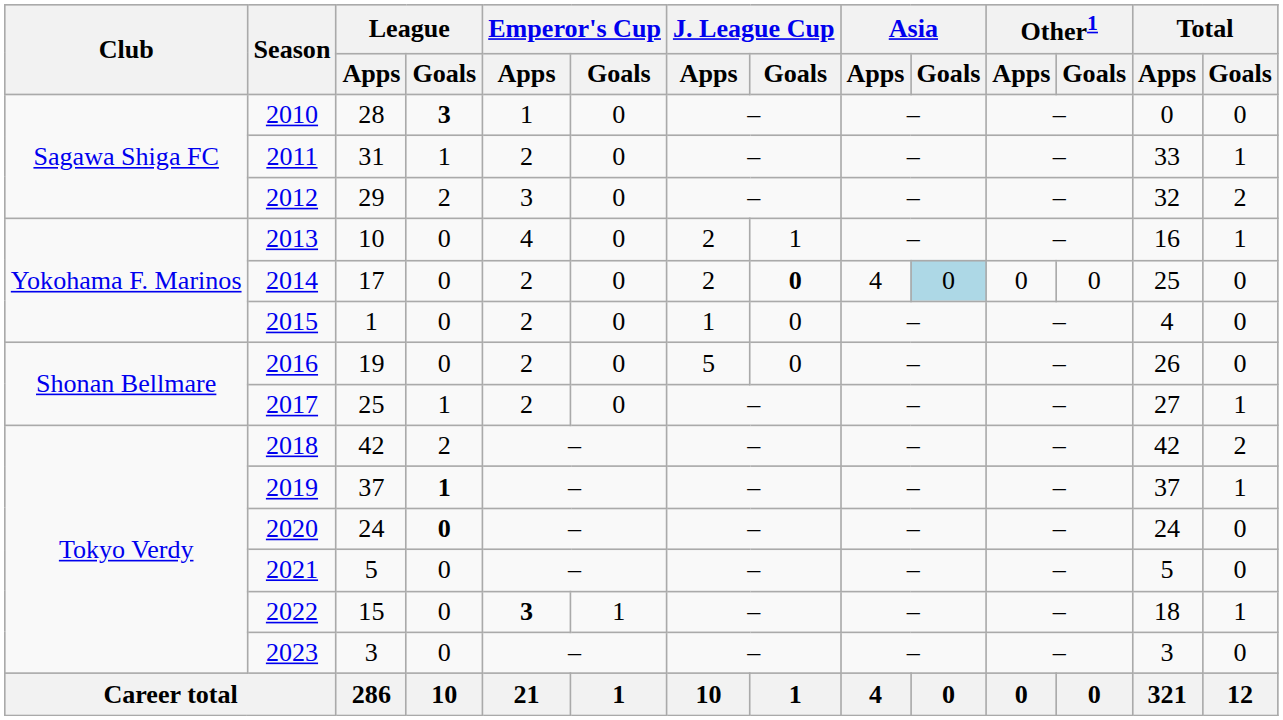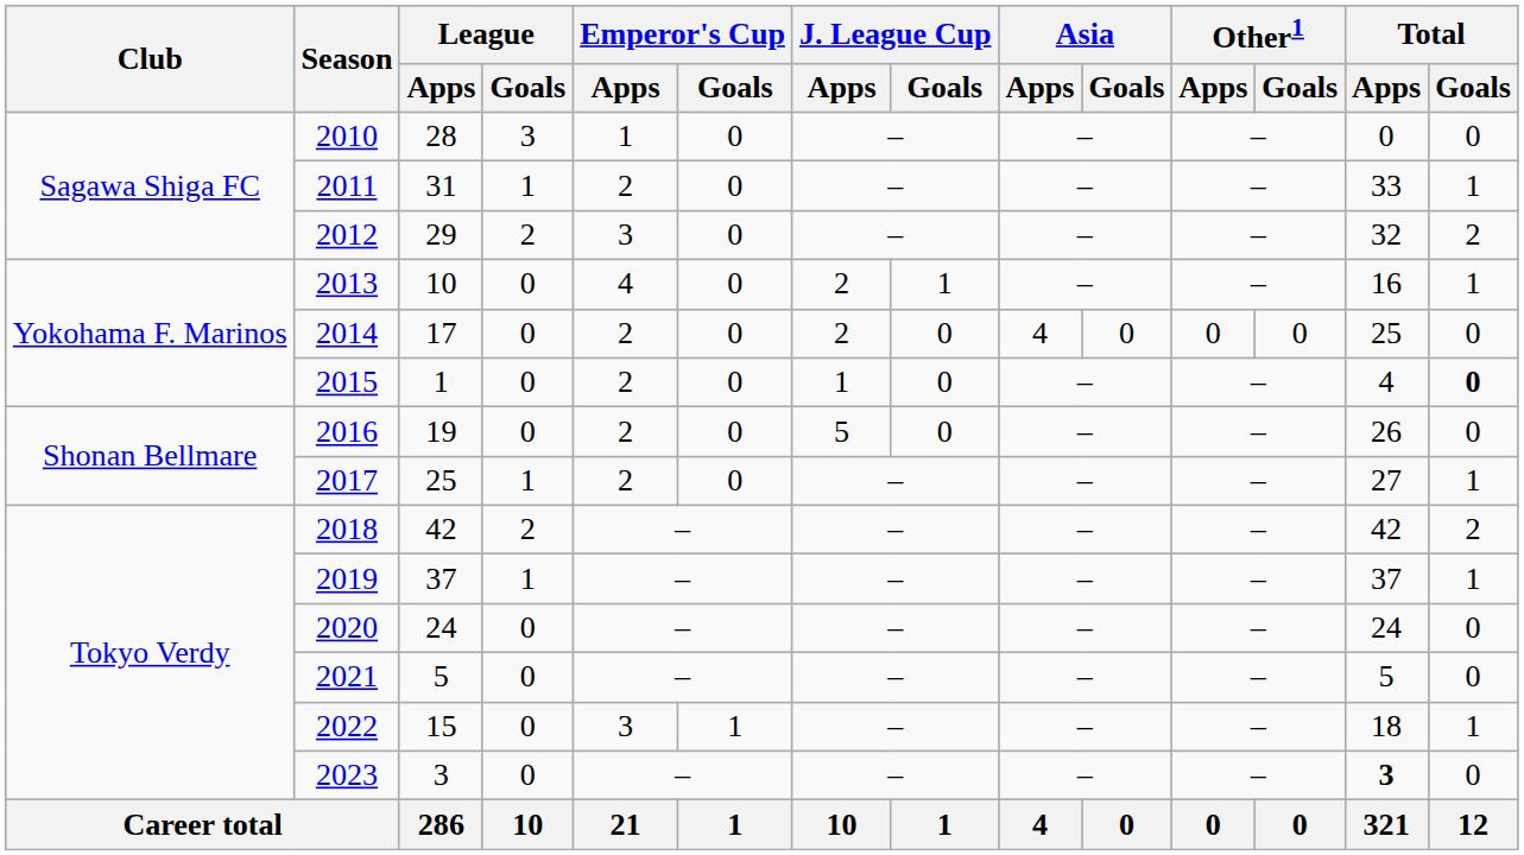2010 | League / Goals: bold -> normal
2014 | J. League Cup / Goals: bold -> normal
2014 | Asia / Goals: lightblue background -> no background
2015 | Total / Goals: normal -> bold
2019 | League / Goals: bold -> normal
2020 | League / Goals: bold -> normal
2022 | Emperor's Cup / Apps: bold -> normal
2023 | Total / Apps: normal -> bold
